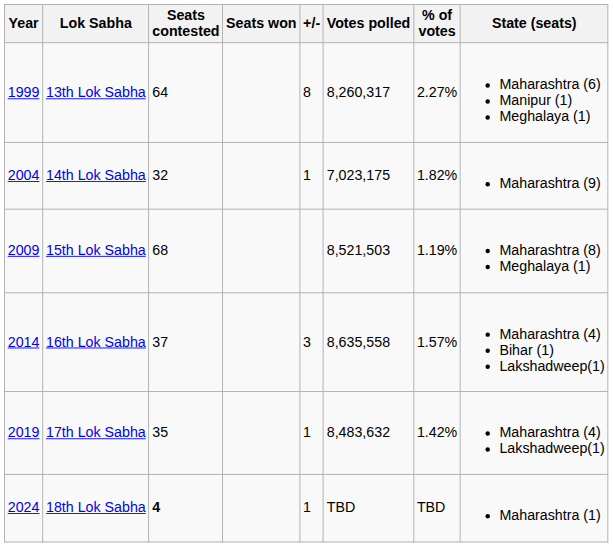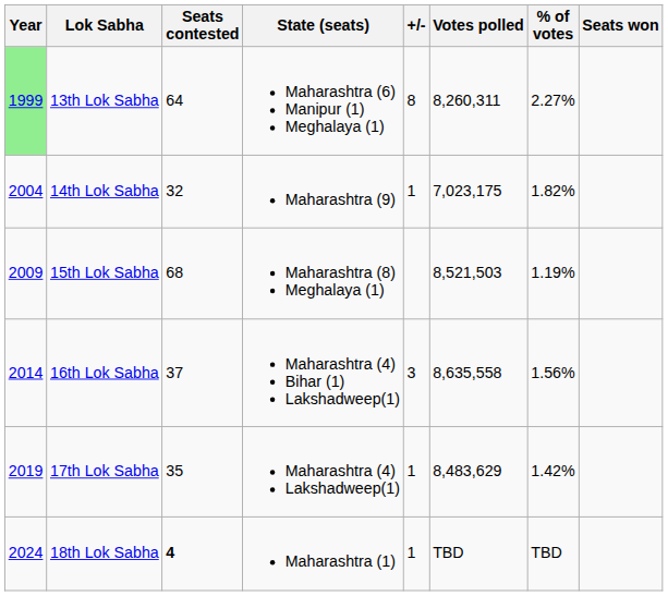columns swapped: Seats won <-> State (seats)
13th Lok Sabha | Year: no background -> lightgreen background
13th Lok Sabha | Votes polled: 8,260,317 -> 8,260,311
16th Lok Sabha | % of votes: 1.57% -> 1.56%
17th Lok Sabha | Votes polled: 8,483,632 -> 8,483,629
